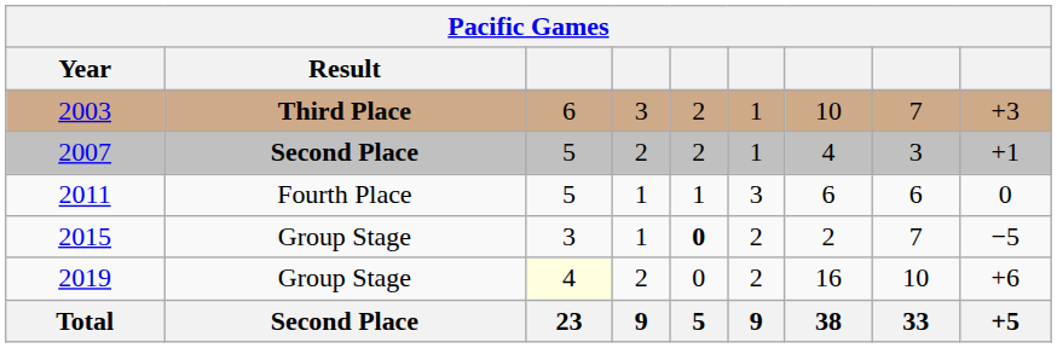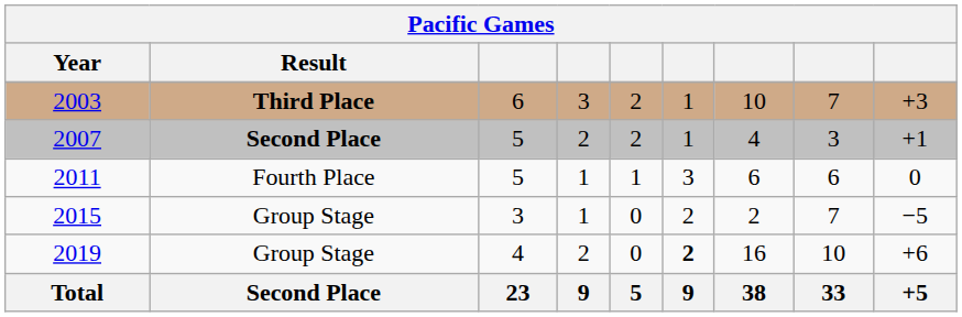2015 | column 5: bold -> normal
2019 | column 3: lightyellow background -> no background
2019 | column 6: normal -> bold
